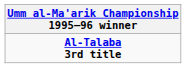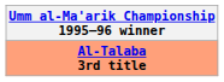row 2 | column 1: no background -> lightsalmon background
